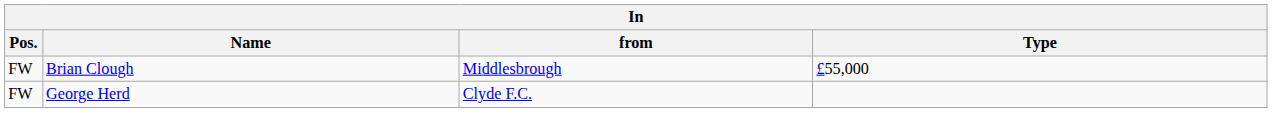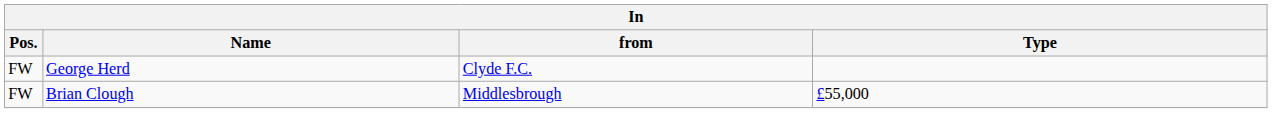rows swapped: Brian Clough <-> George Herd
